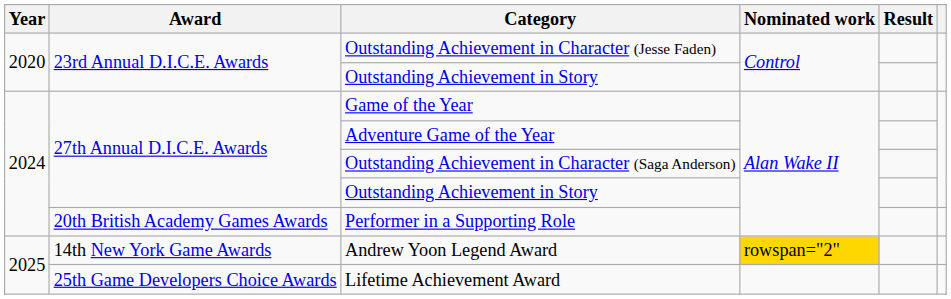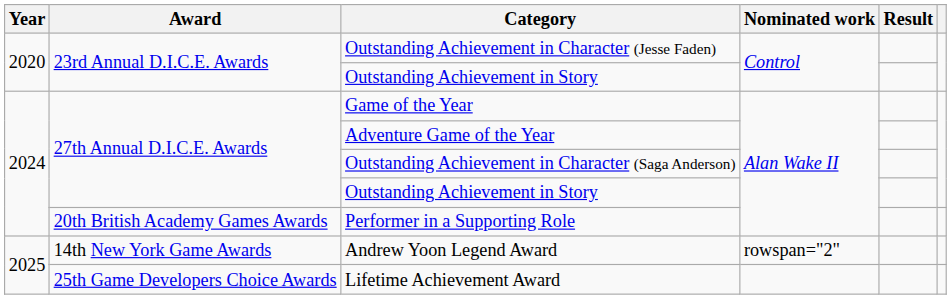Andrew Yoon Legend Award | Nominated work: gold background -> no background
